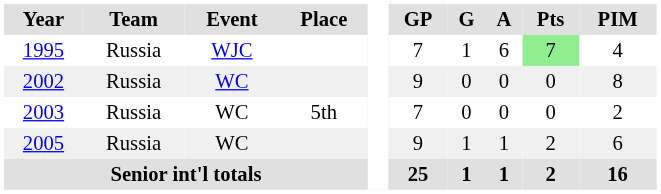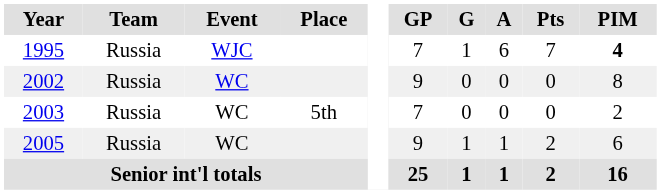1995 | Pts: lightgreen background -> no background
1995 | PIM: normal -> bold
